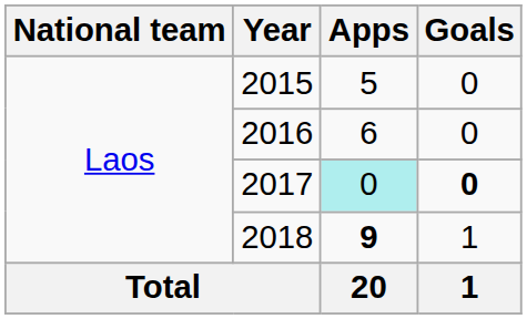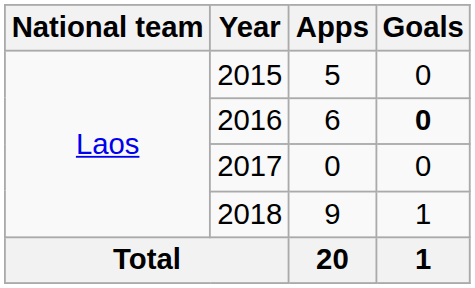2016 | Goals: normal -> bold
2017 | Apps: paleturquoise background -> no background
2017 | Goals: bold -> normal
2018 | Apps: bold -> normal
